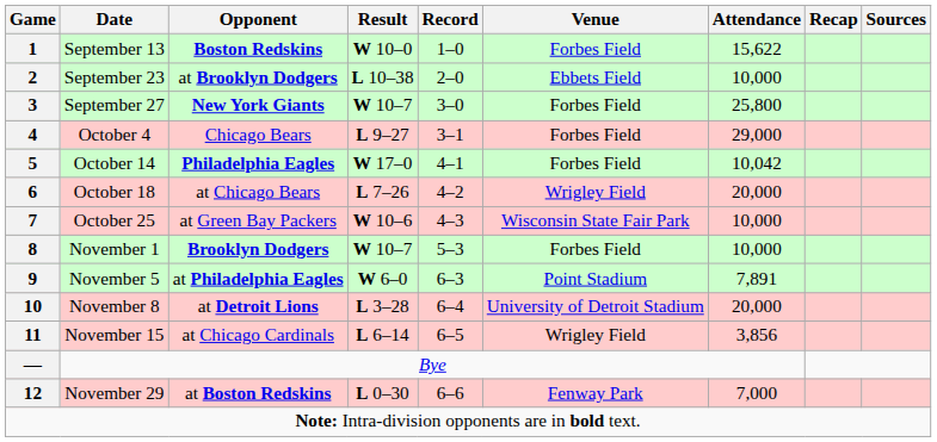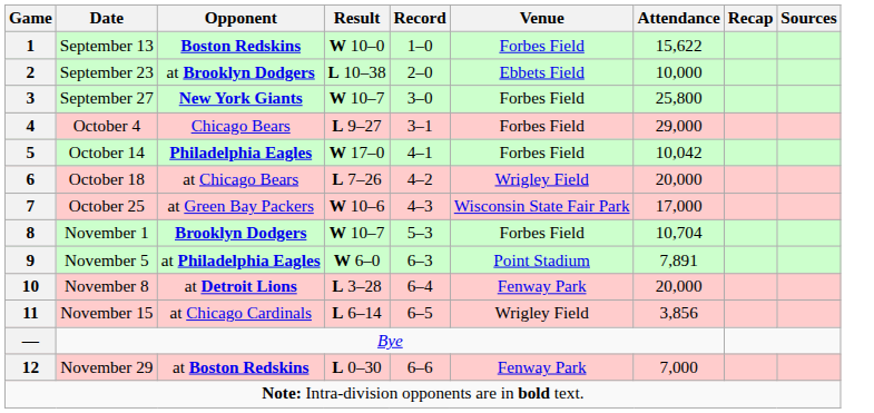7 | Attendance: 10,000 -> 17,000
8 | Attendance: 10,000 -> 10,704
10 | Venue: University of Detroit Stadium -> Fenway Park
